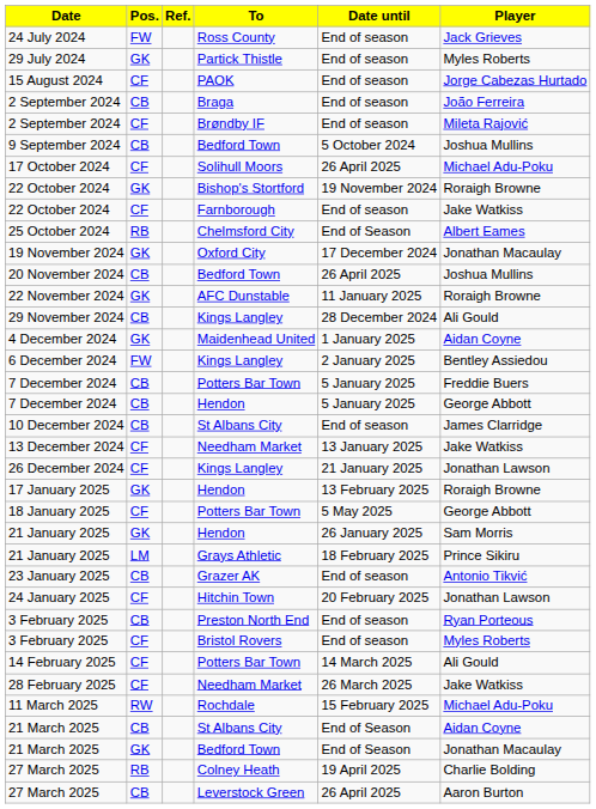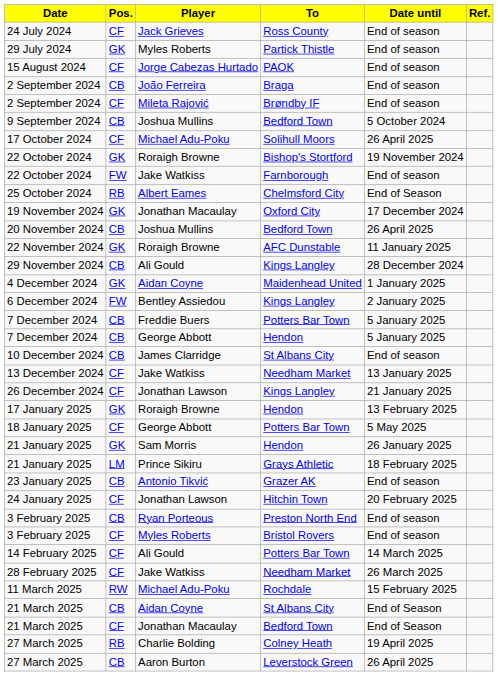columns swapped: Player <-> Ref.
24 July 2024 | Pos.: FW -> CF
22 October 2024 / Farnborough | Pos.: CF -> FW
21 March 2025 / Bedford Town | Pos.: GK -> CF
